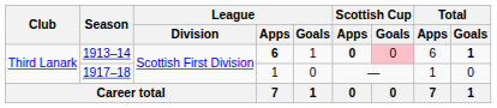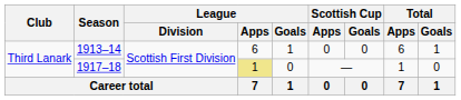1913–14 | League / Apps: bold -> normal
1913–14 | Scottish Cup / Apps: bold -> normal
1913–14 | Scottish Cup / Goals: pink background -> no background
1913–14 | Total / Goals: bold -> normal
1917–18 | League / Apps: no background -> khaki background
